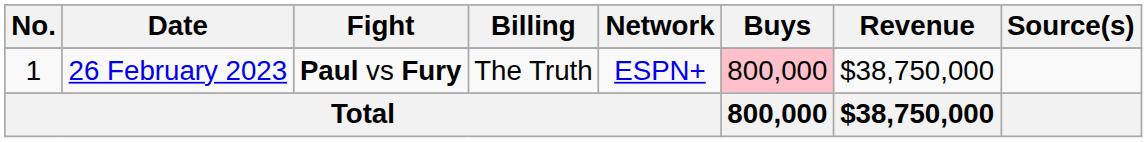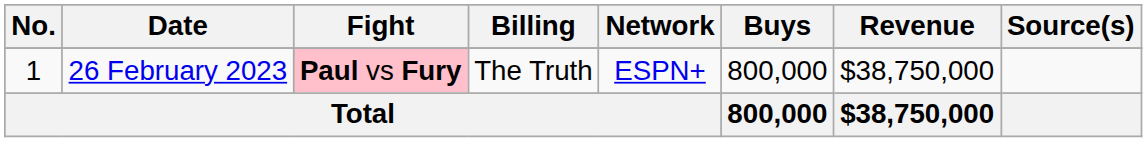26 February 2023 | Fight: no background -> pink background
26 February 2023 | Buys: pink background -> no background
